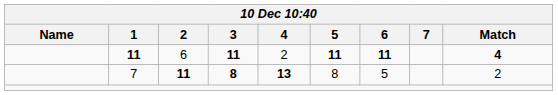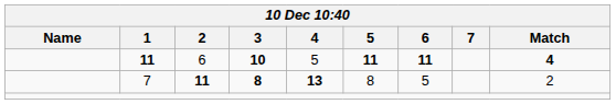row 3 | 3: 11 -> 10
row 3 | 4: 2 -> 5
